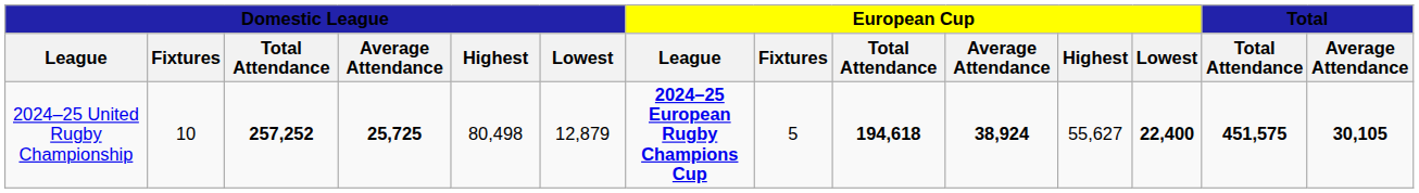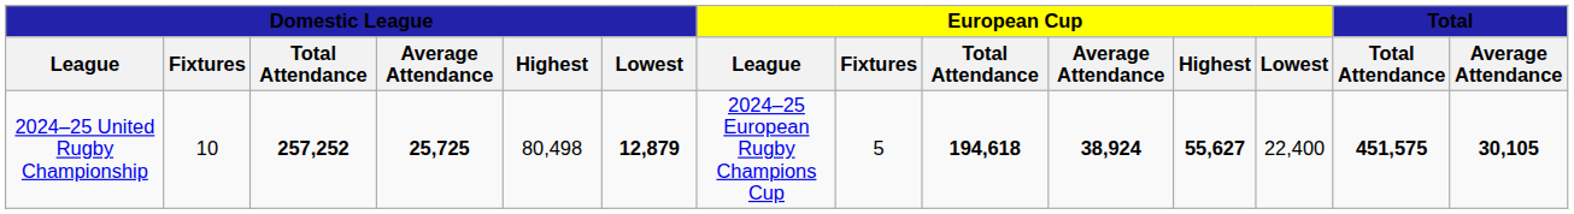2024–25 United Rugby Championship | column 6: normal -> bold
2024–25 United Rugby Championship | column 7: bold -> normal
2024–25 United Rugby Championship | column 11: normal -> bold
2024–25 United Rugby Championship | column 12: bold -> normal
